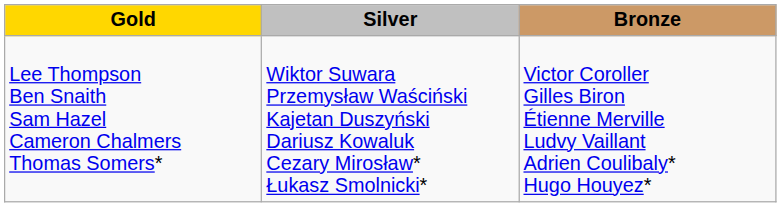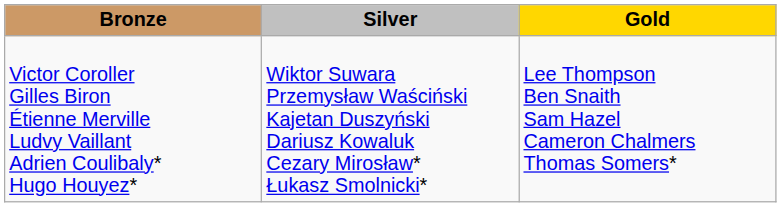columns swapped: Gold <-> Bronze
